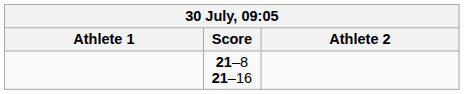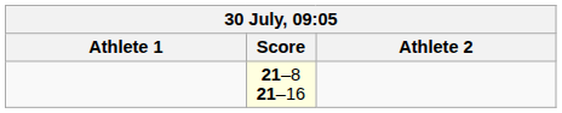row 3 | Score: no background -> lightyellow background
